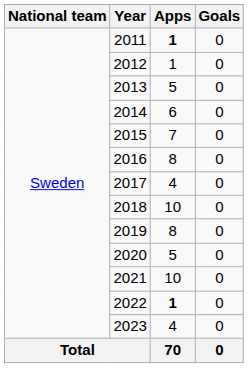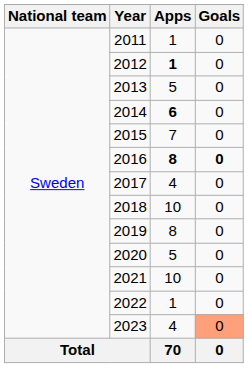2011 | Apps: bold -> normal
2012 | Apps: normal -> bold
2014 | Apps: normal -> bold
2016 | Apps: normal -> bold
2016 | Goals: normal -> bold
2022 | Apps: bold -> normal
2023 | Goals: no background -> lightsalmon background
